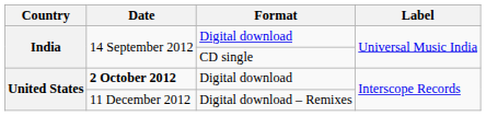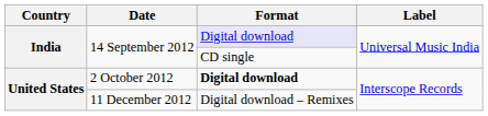14 September 2012 / Digital download | Format: no background -> lavender background
2 October 2012 | Date: bold -> normal
2 October 2012 | Format: normal -> bold
